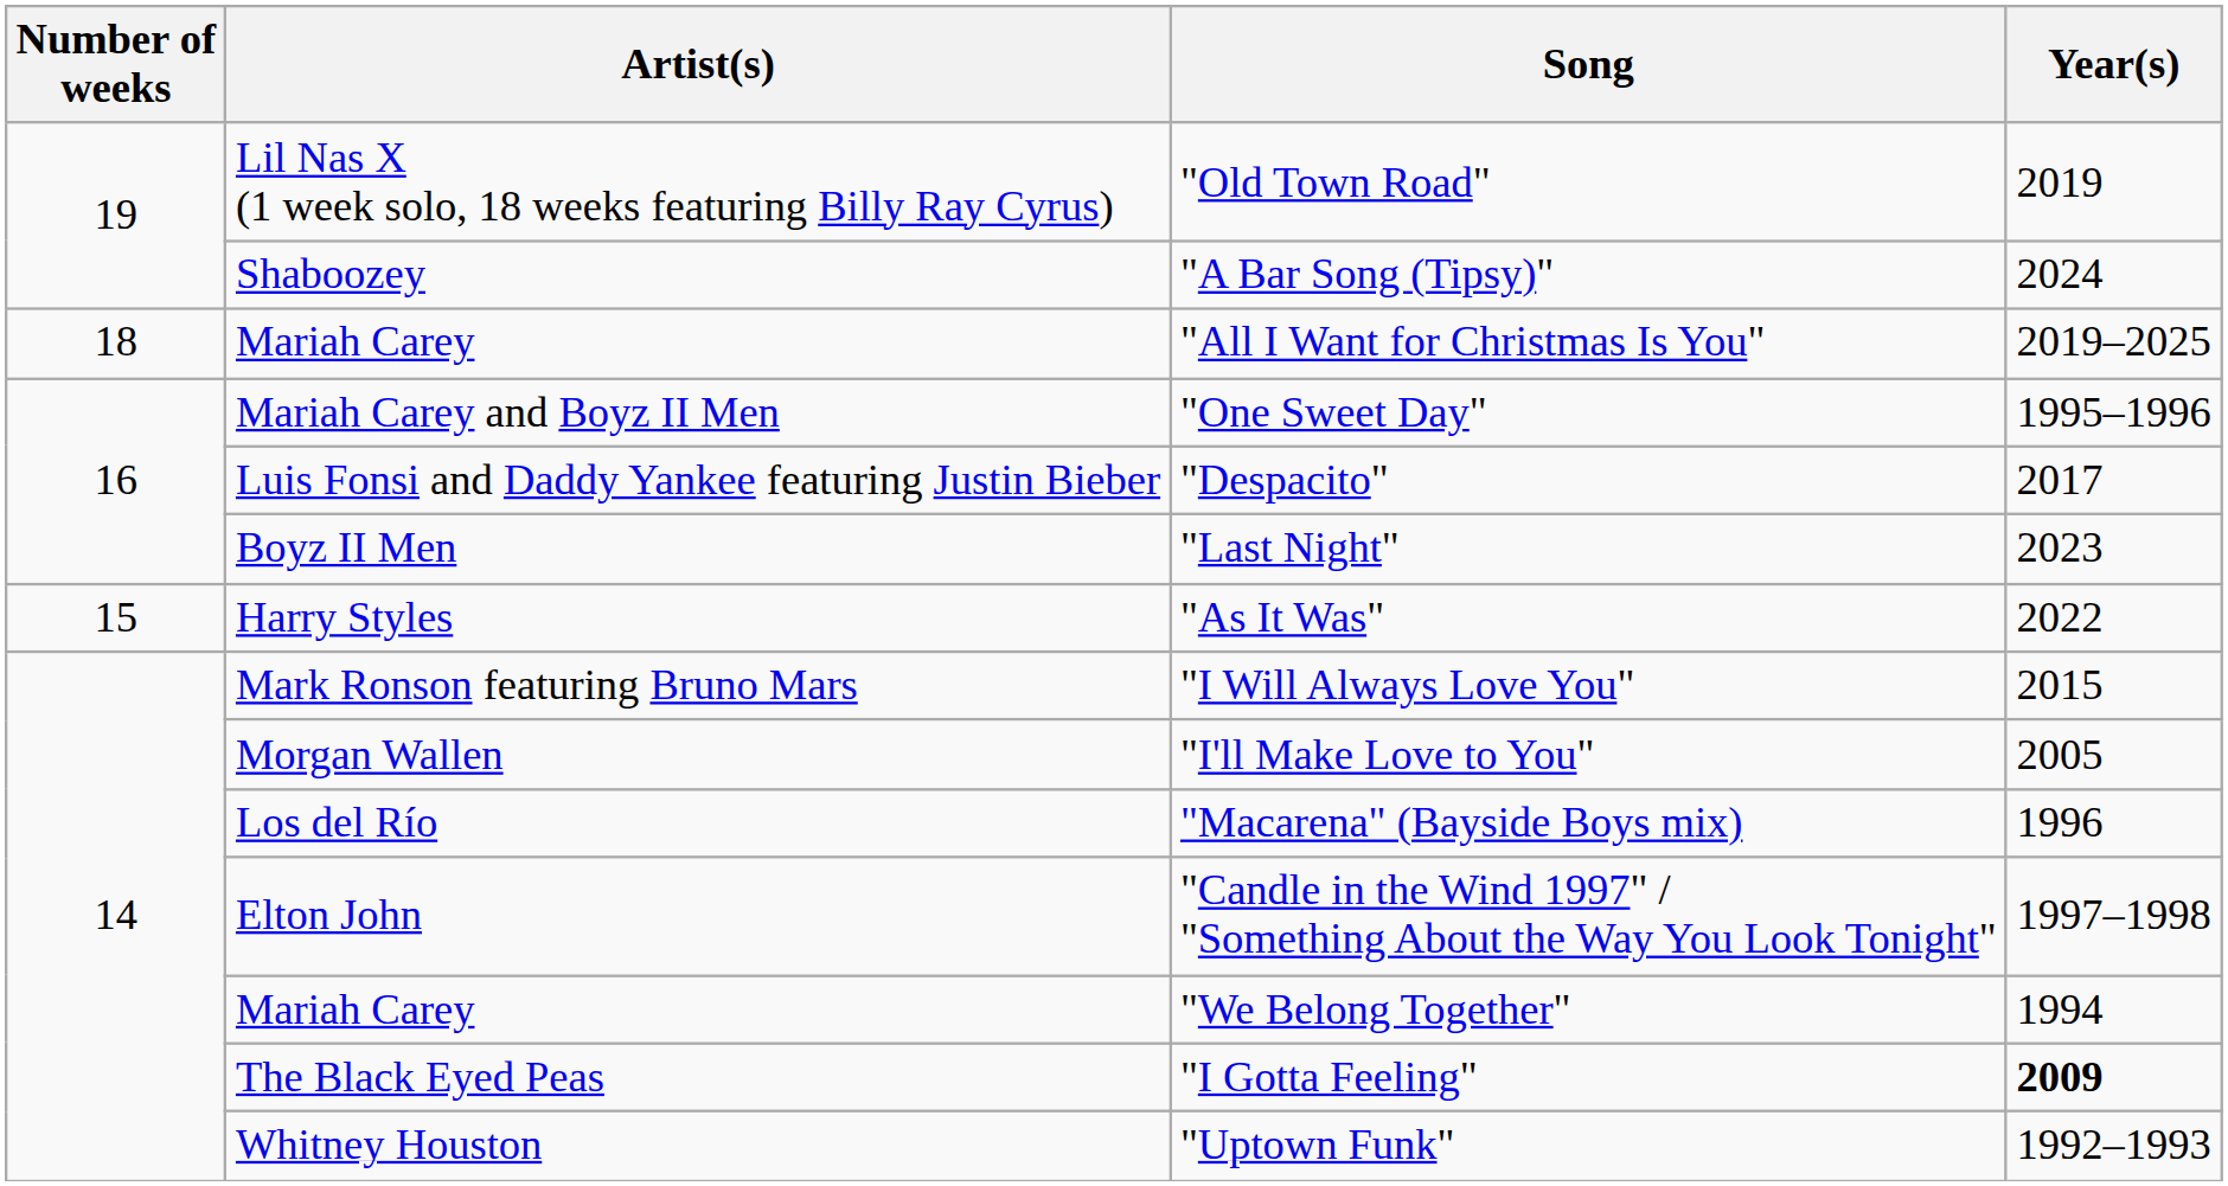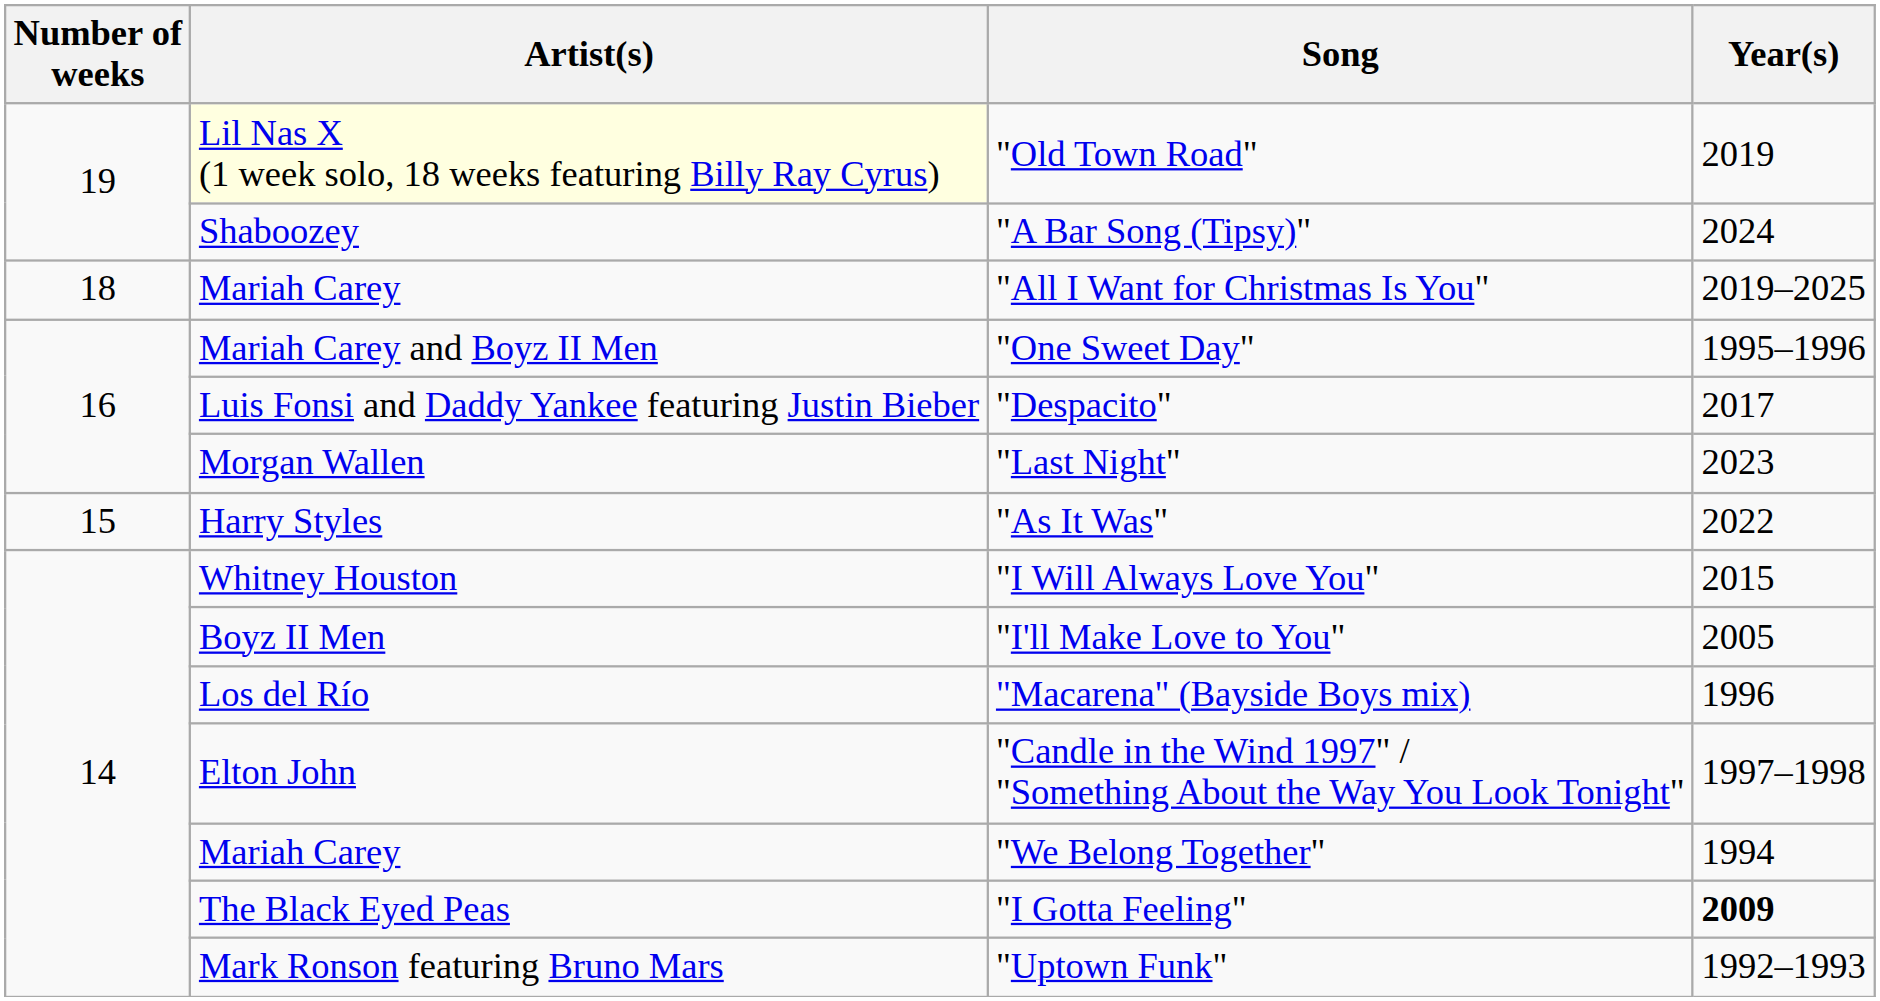"Old Town Road" | Artist(s): no background -> lightyellow background
"Last Night" | Artist(s): Boyz II Men -> Morgan Wallen
"I Will Always Love You" | Artist(s): Mark Ronson featuring Bruno Mars -> Whitney Houston
"I'll Make Love to You" | Artist(s): Morgan Wallen -> Boyz II Men
"Uptown Funk" | Artist(s): Whitney Houston -> Mark Ronson featuring Bruno Mars
